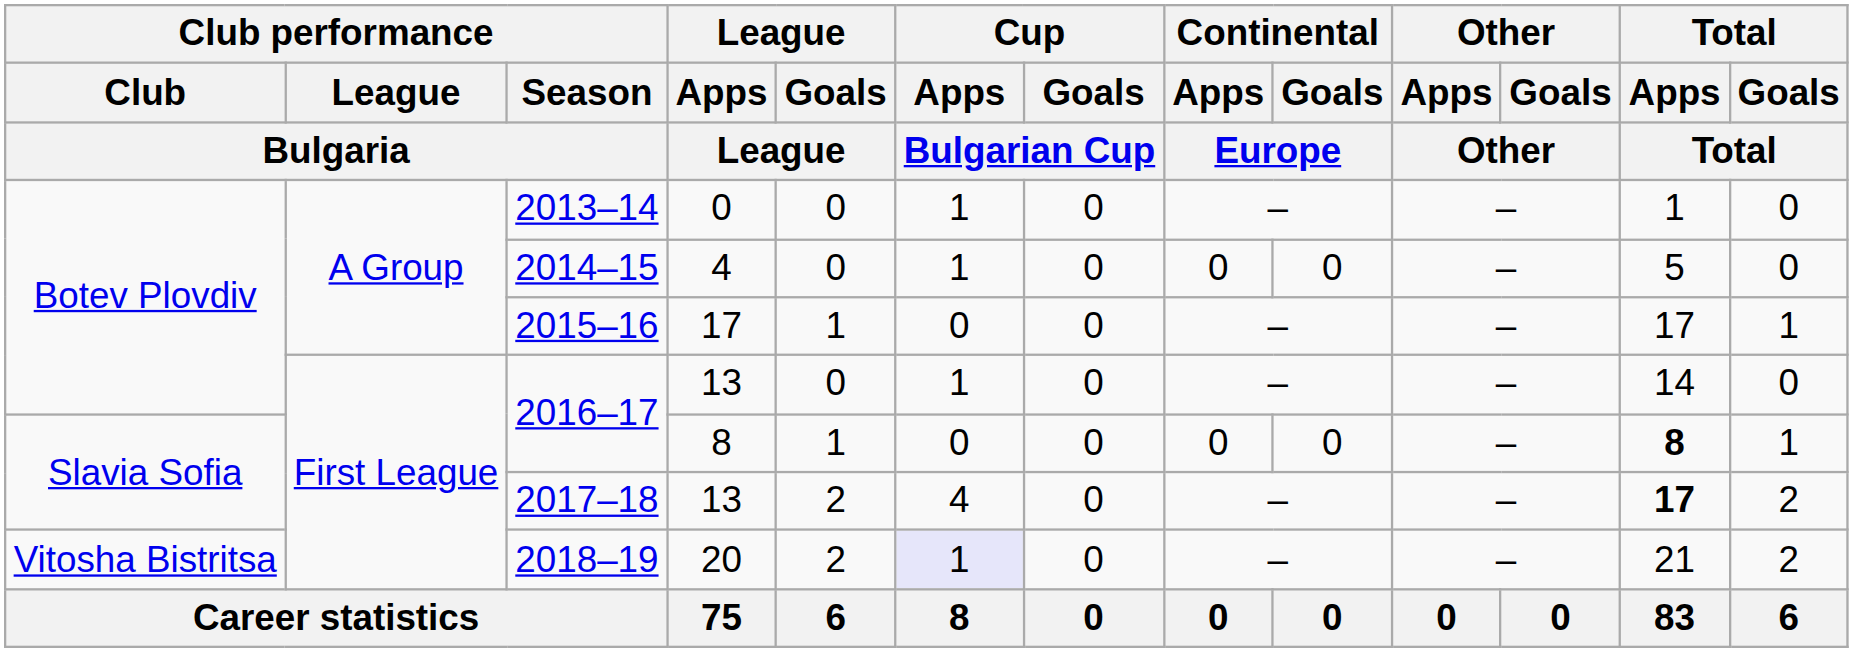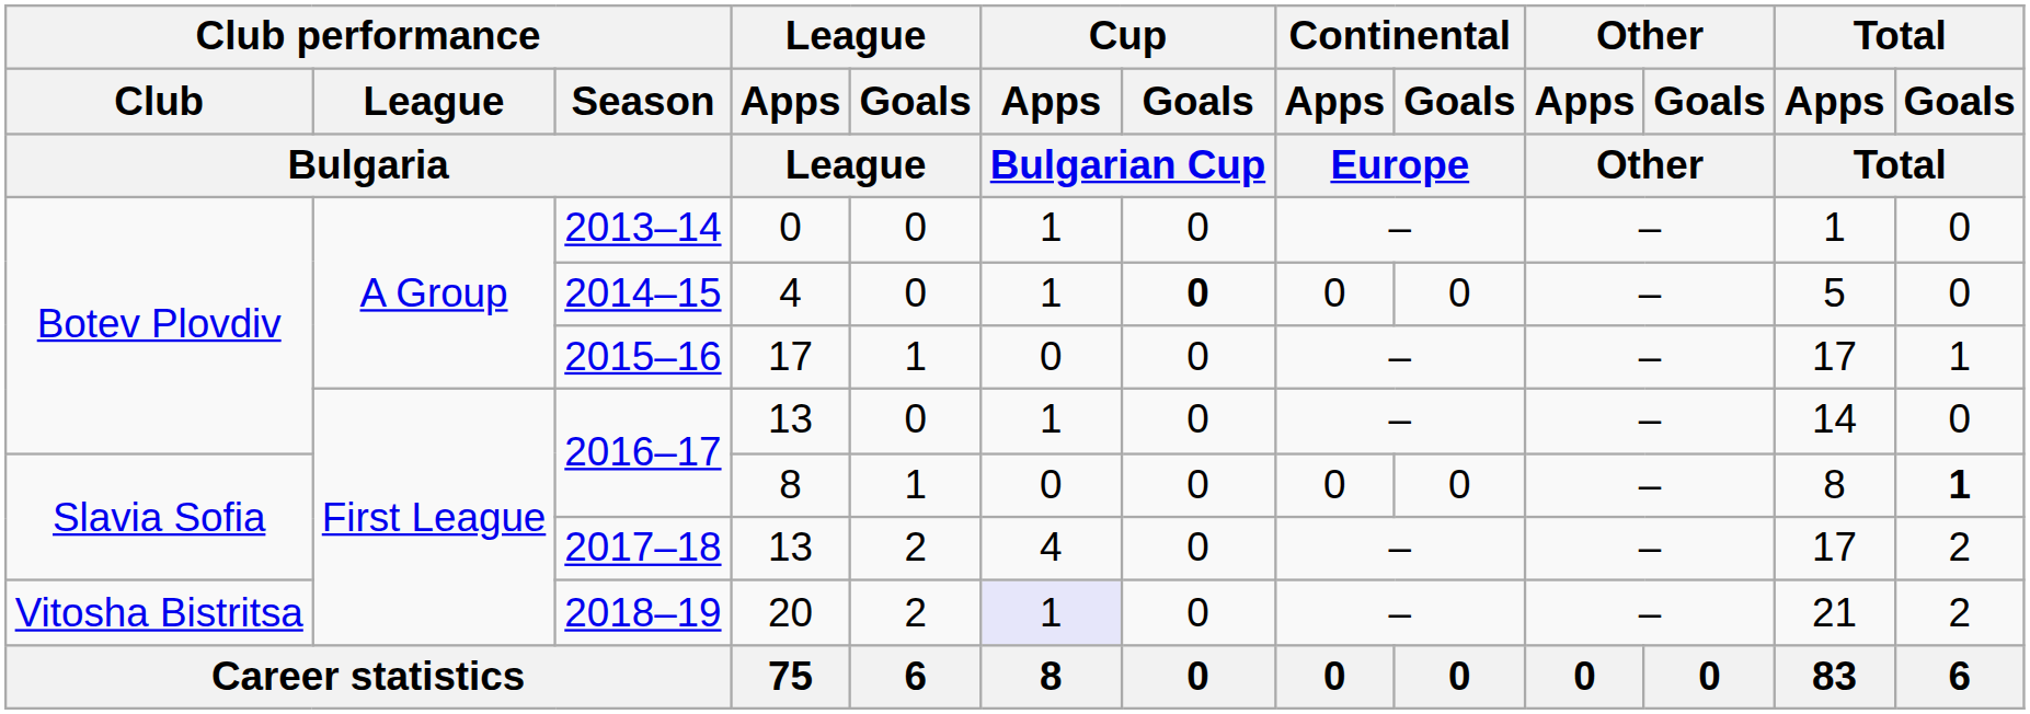2014–15 | Cup / Goals / Bulgarian Cup: normal -> bold
2016–17 / 8 | Total / Apps / Total: bold -> normal
2016–17 / 8 | Total / Goals / Total: normal -> bold
2017–18 | Total / Apps / Total: bold -> normal
